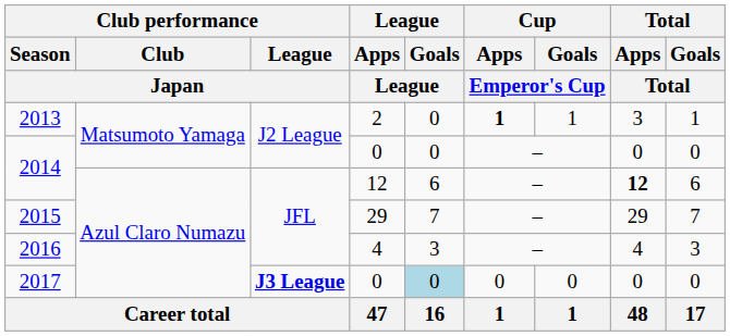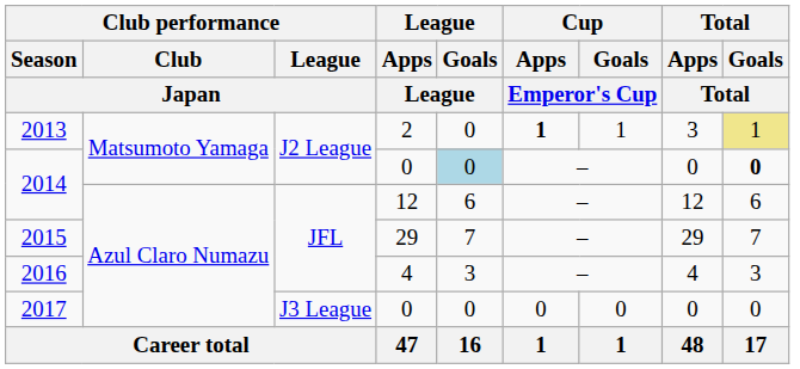2013 | Total / Goals / Total: no background -> khaki background
2014 / 0 | League / Goals / League: no background -> lightblue background
2014 / 0 | Total / Goals / Total: normal -> bold
2014 / 12 | Total / Apps / Total: bold -> normal
2017 | Club performance / League / Japan: bold -> normal
2017 | League / Goals / League: lightblue background -> no background
